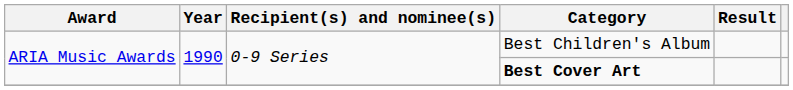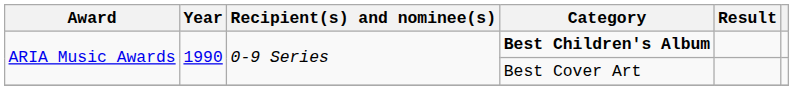Best Children's Album | Category: normal -> bold
Best Cover Art | Category: bold -> normal
